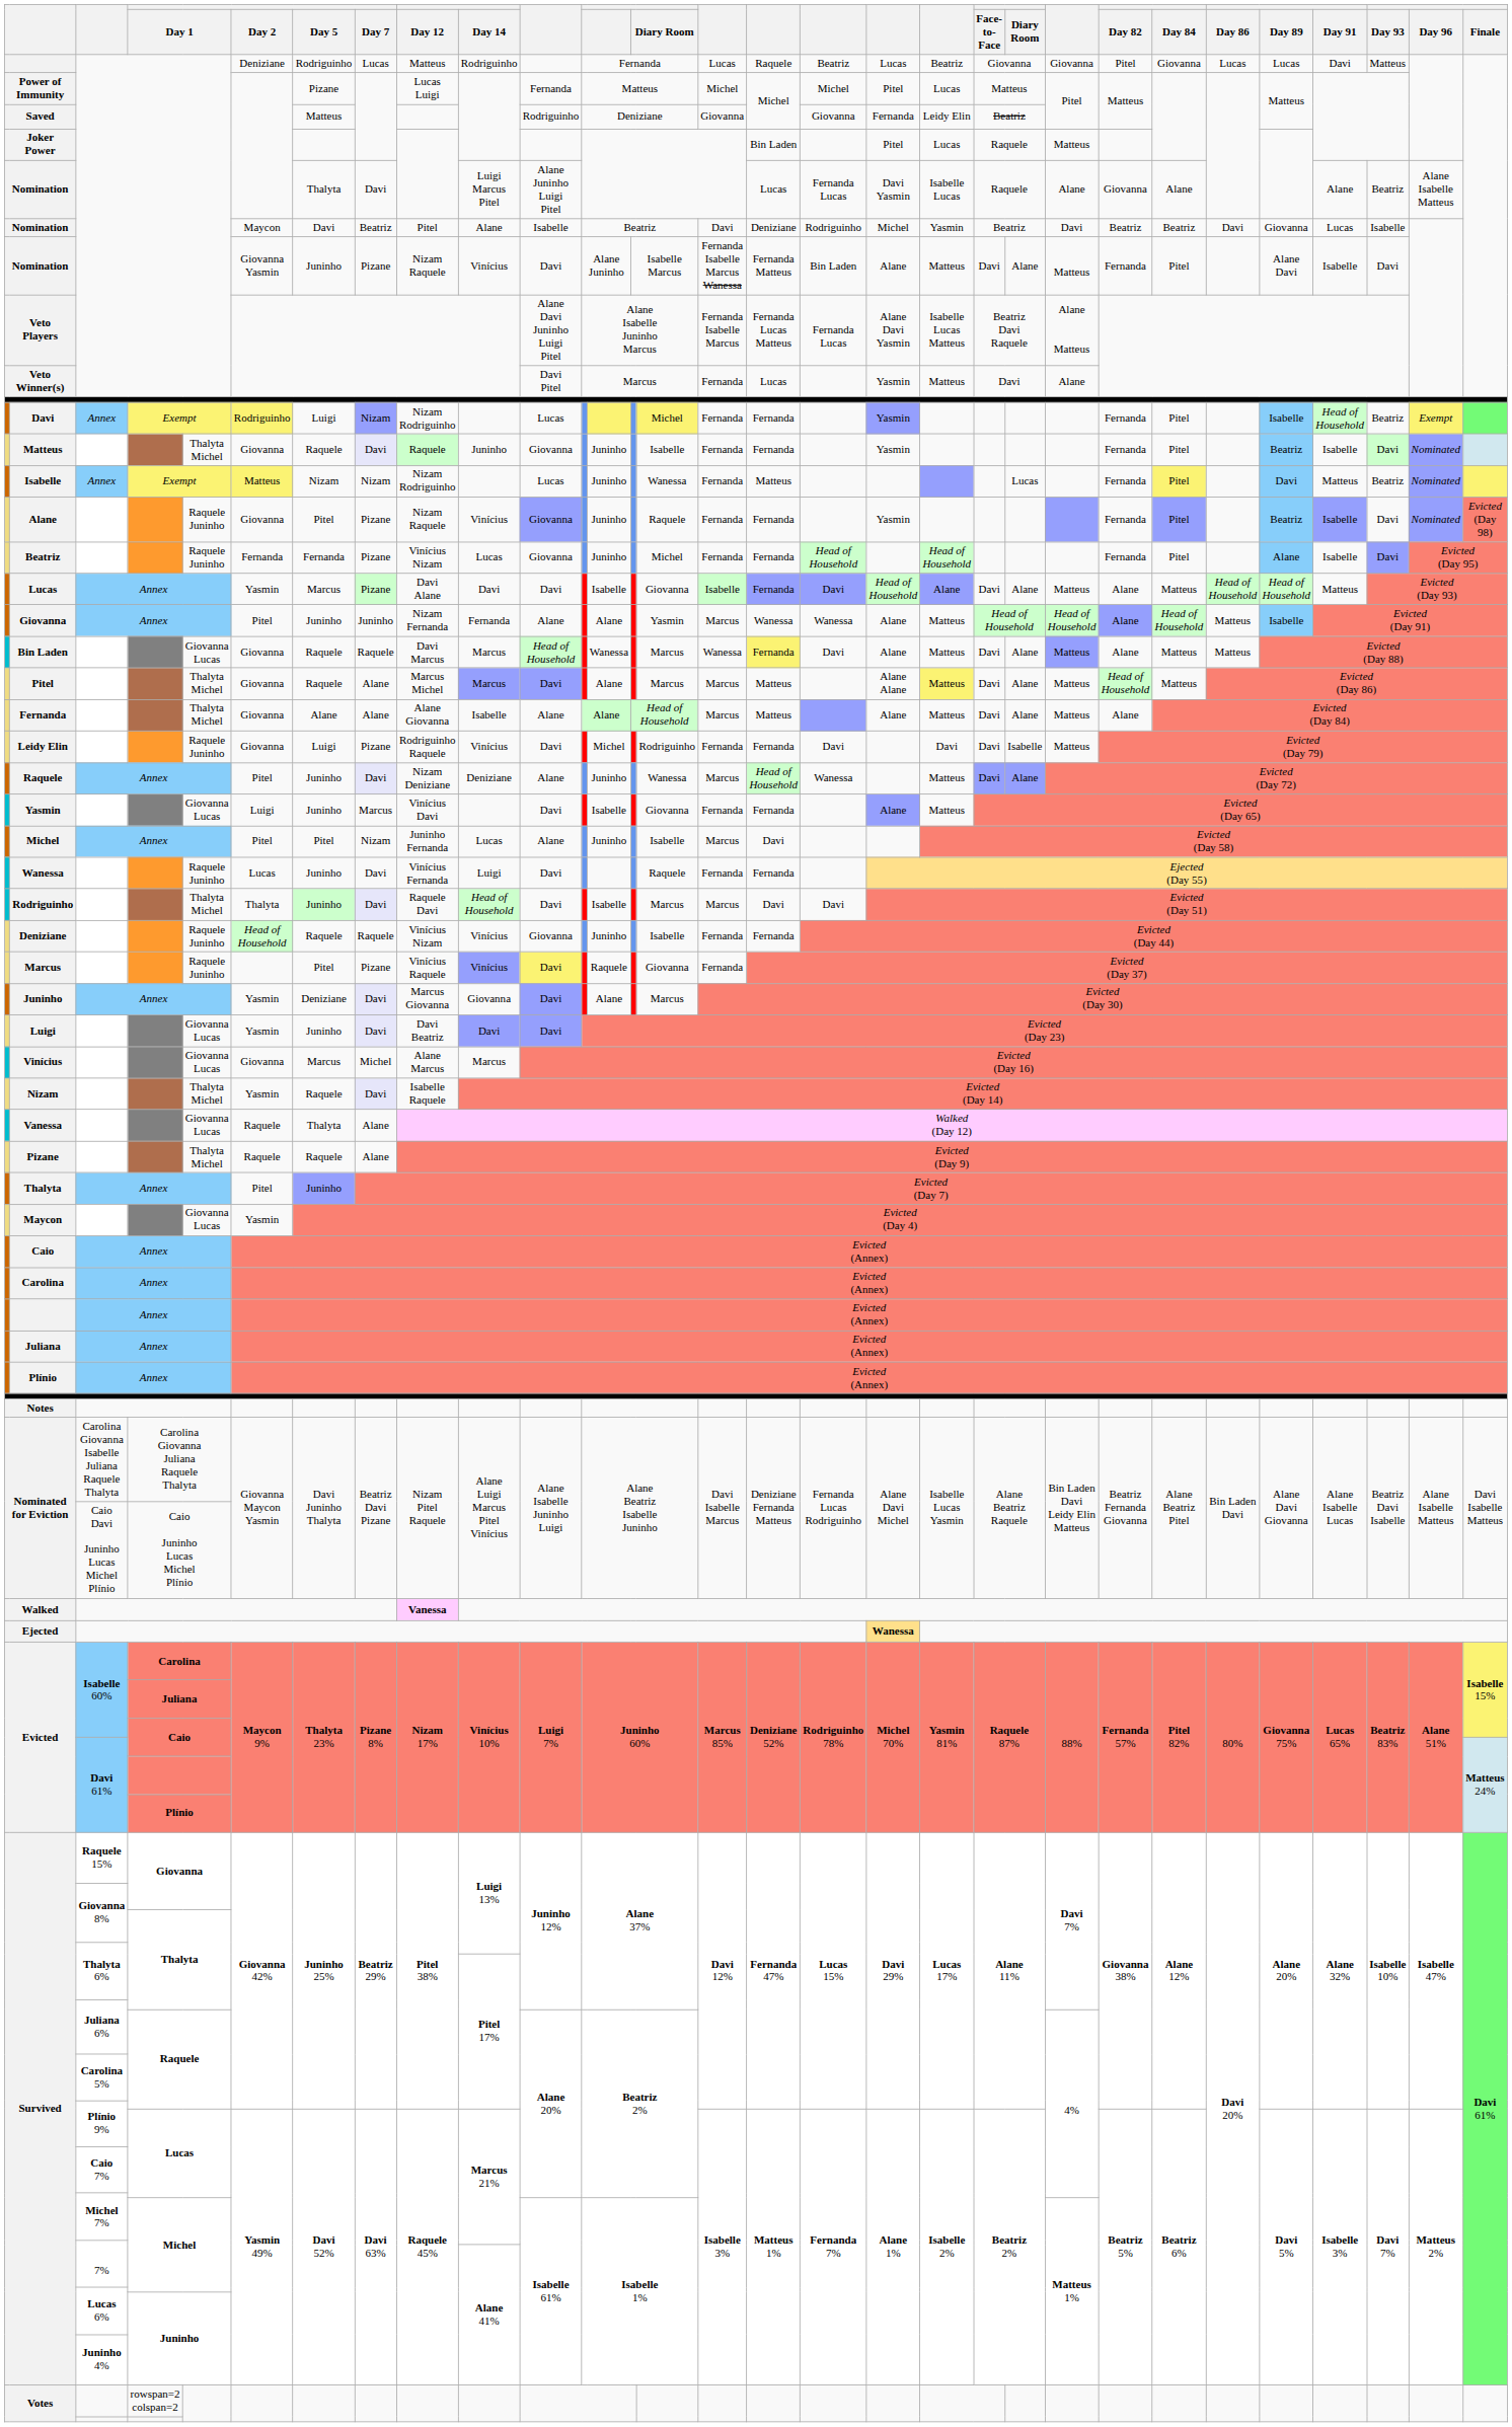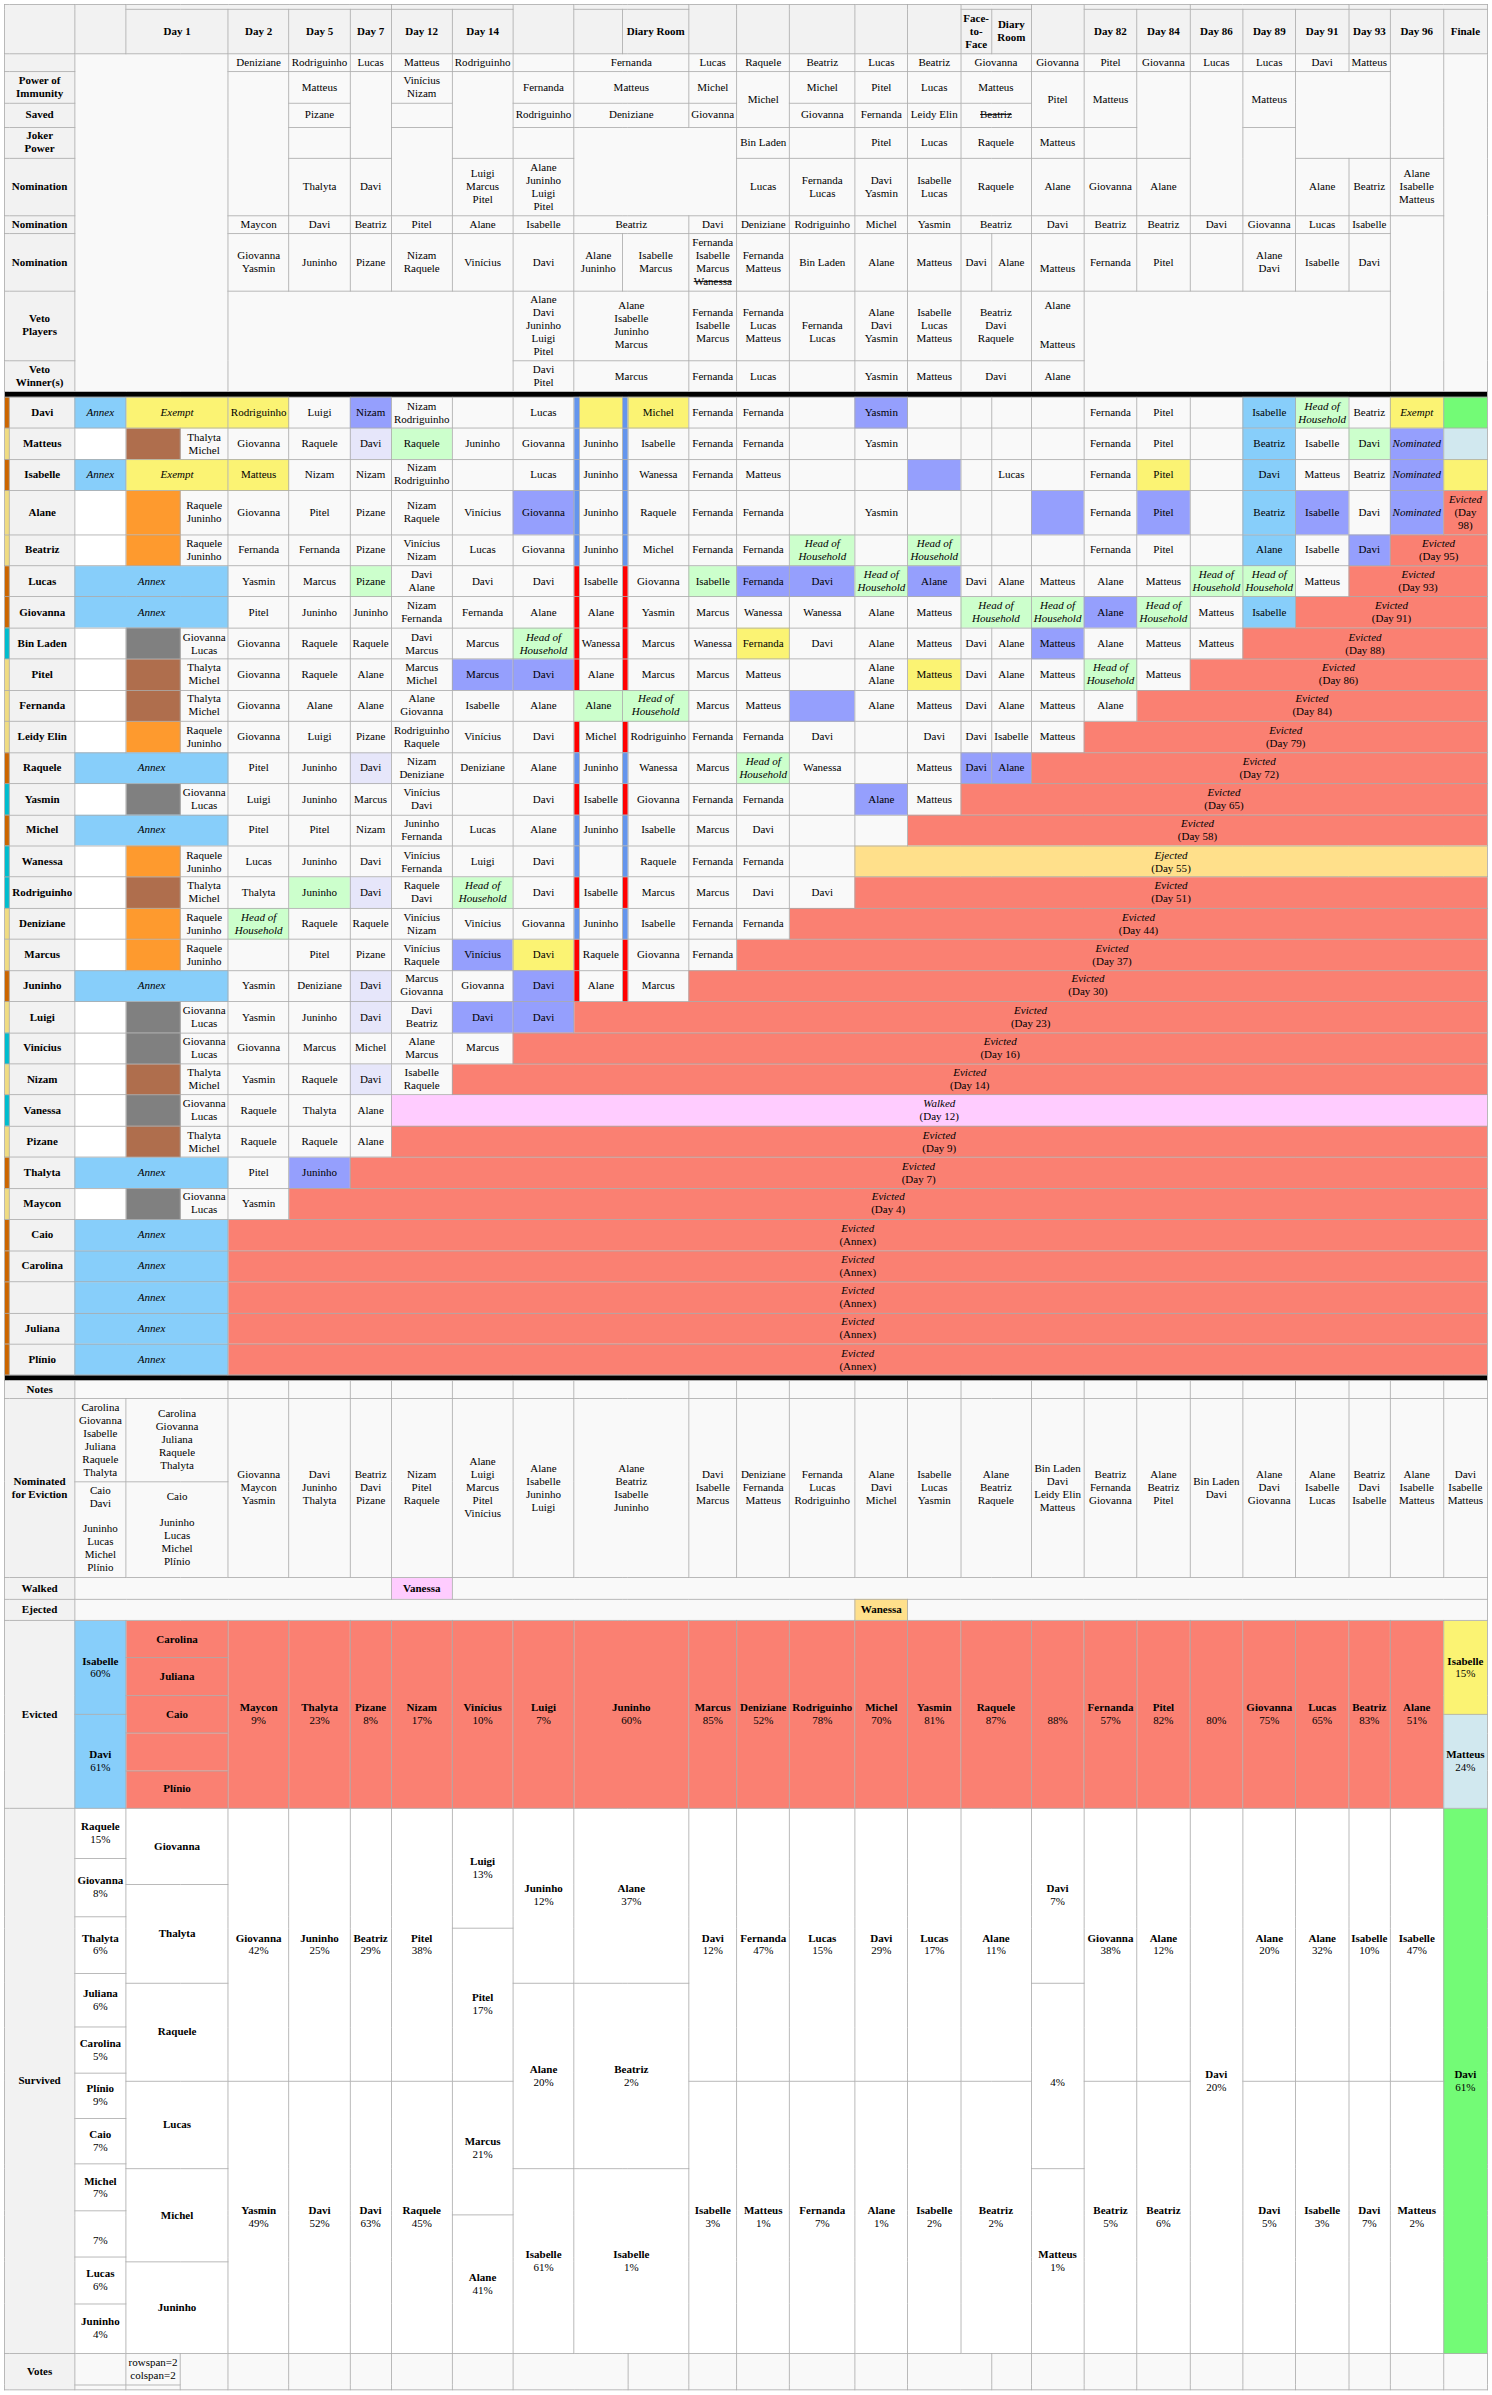Power of Immunity | Day 5: Pizane -> Matteus
Power of Immunity | Day 12: Lucas Luigi -> Vinícius Nizam
Saved | Day 5: Matteus -> Pizane
